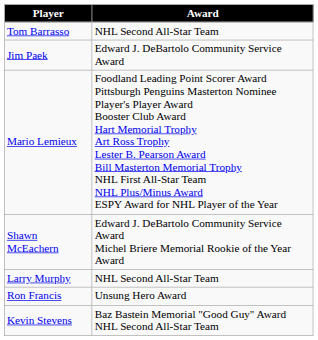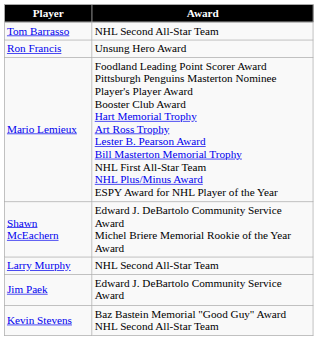rows swapped: Ron Francis <-> Jim Paek
